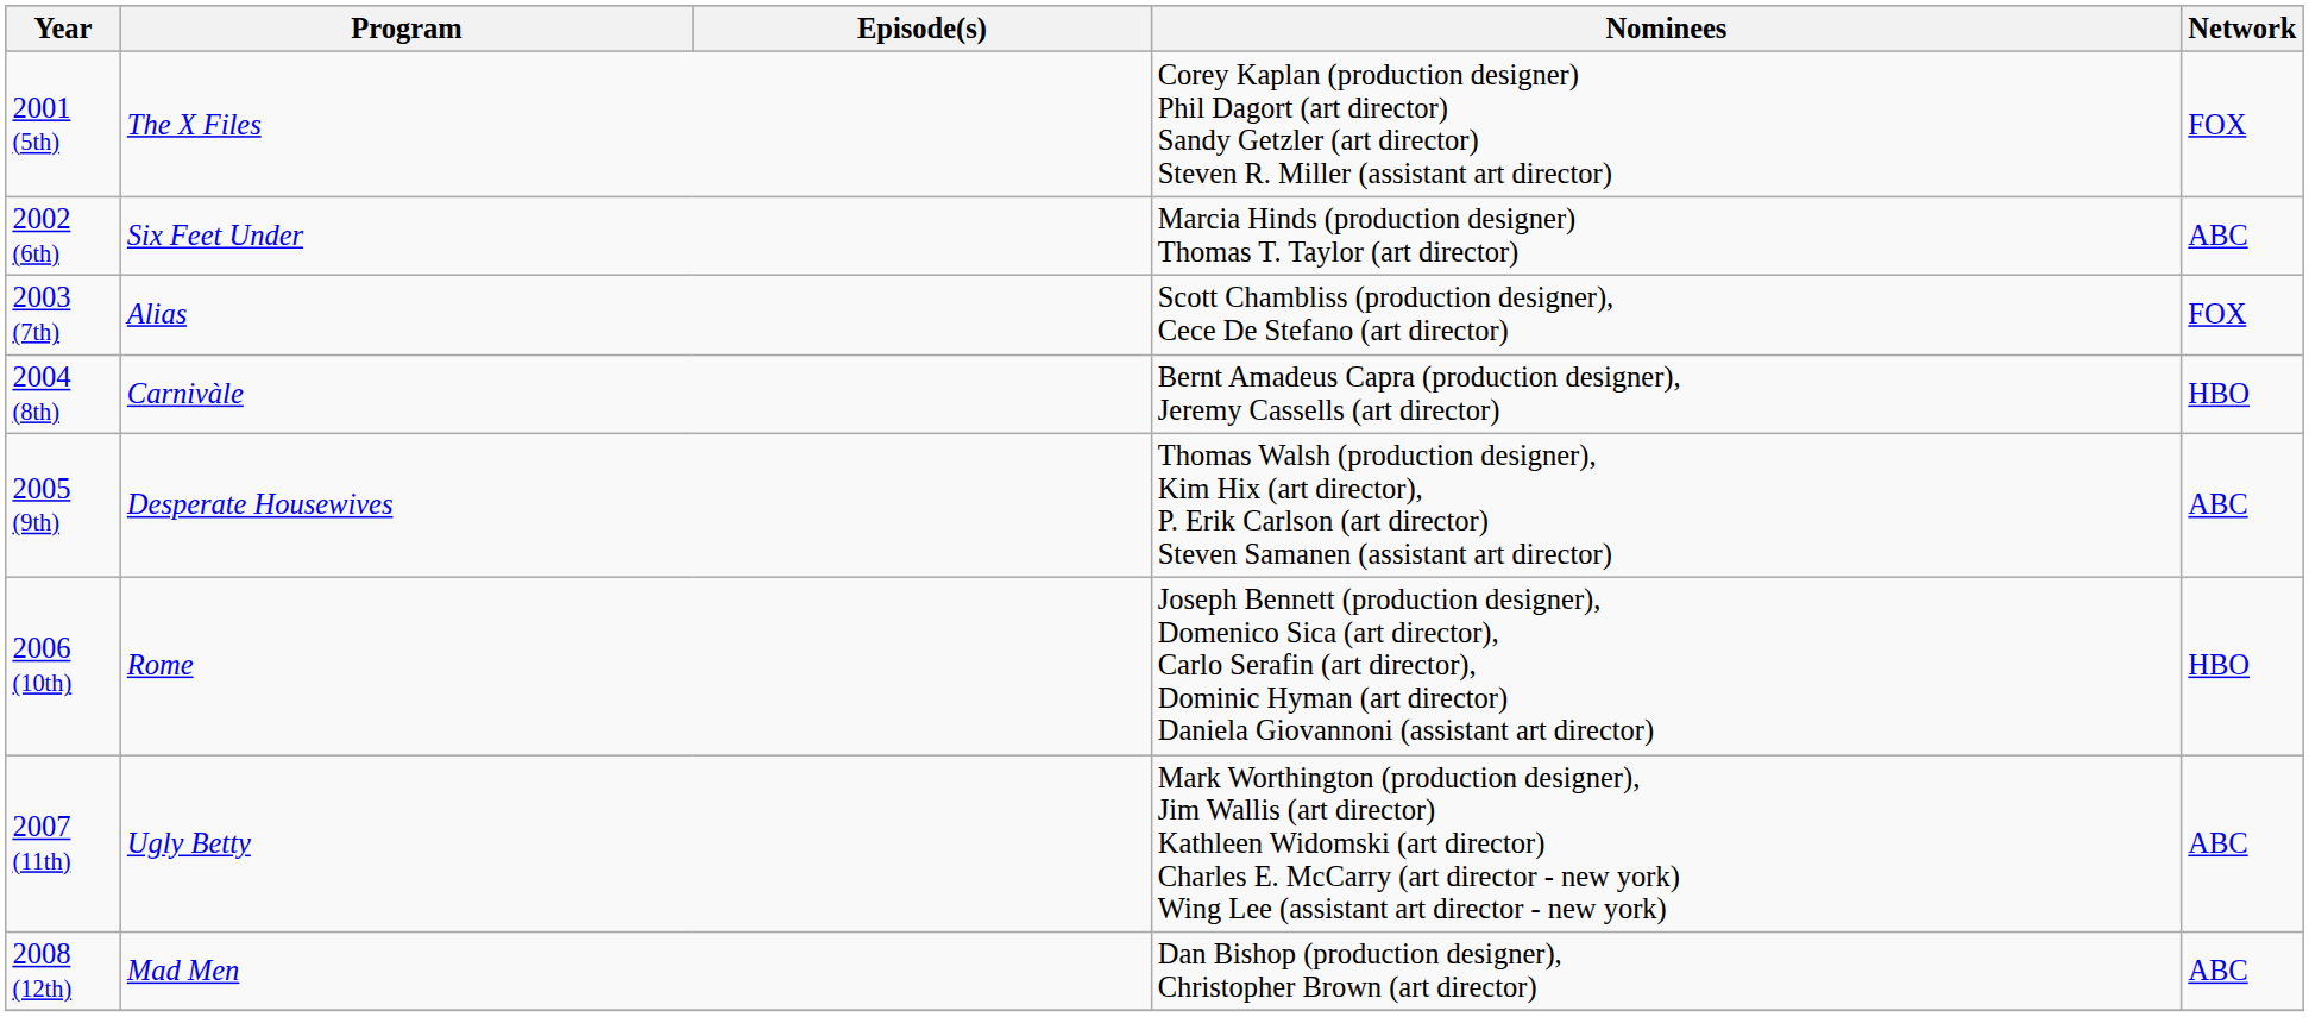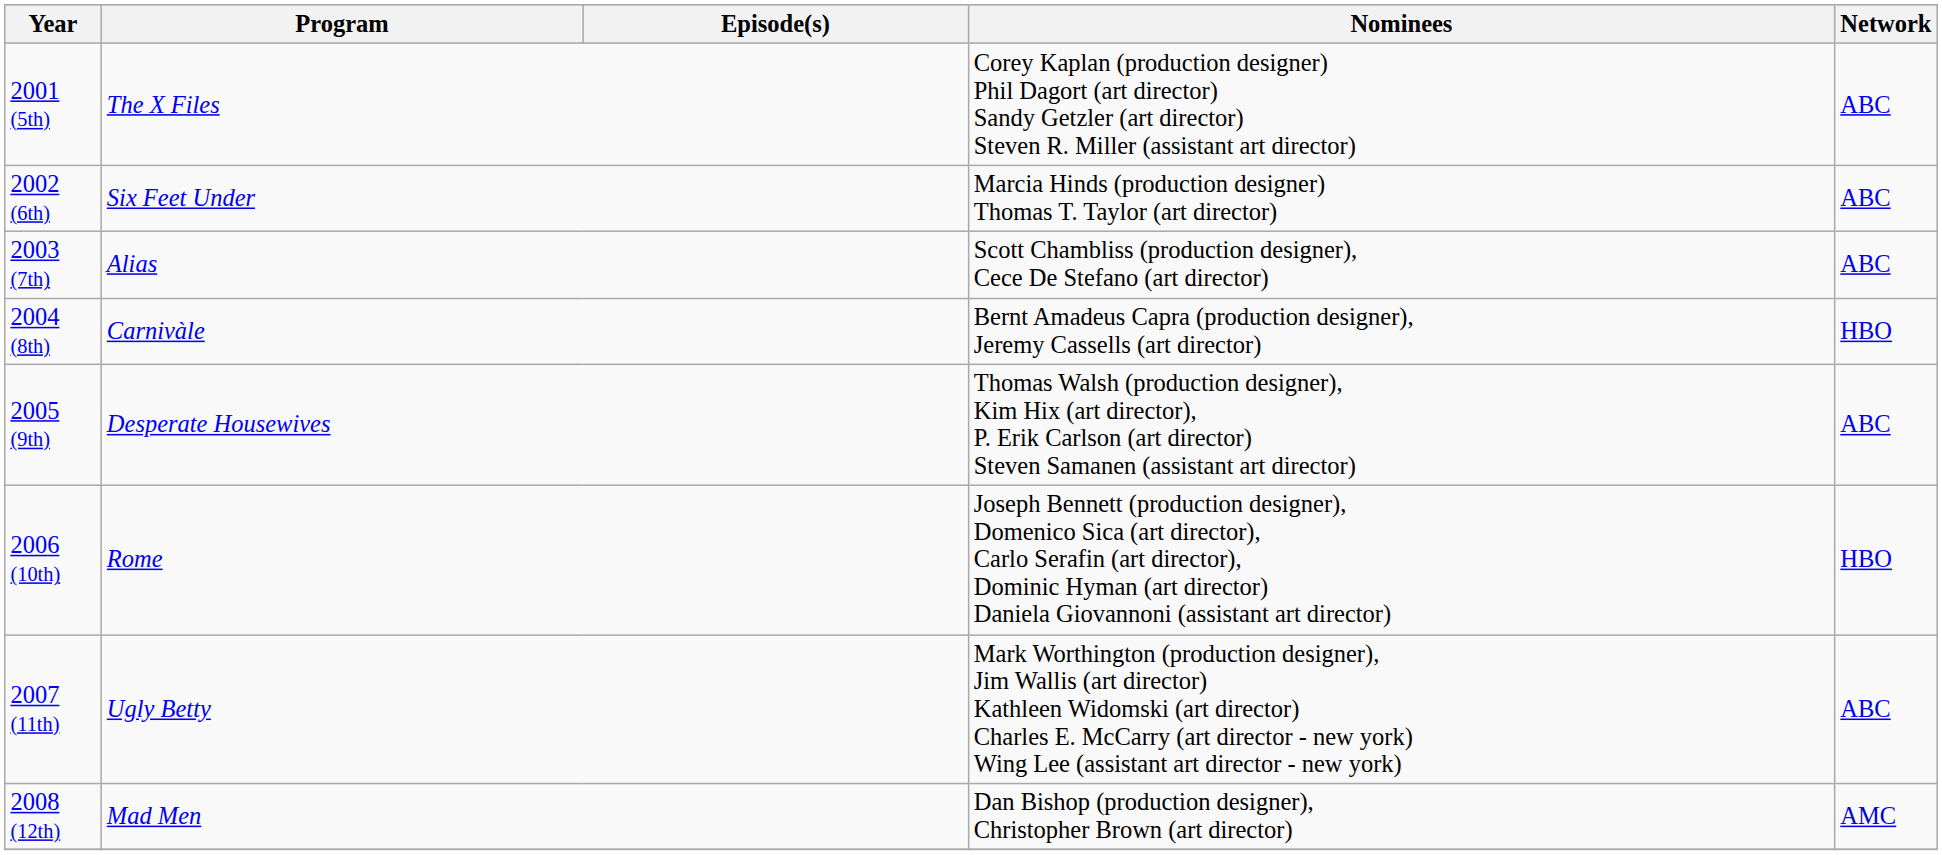2001 (5th) | Network: FOX -> ABC
2003 (7th) | Network: FOX -> ABC
2008 (12th) | Network: ABC -> AMC
